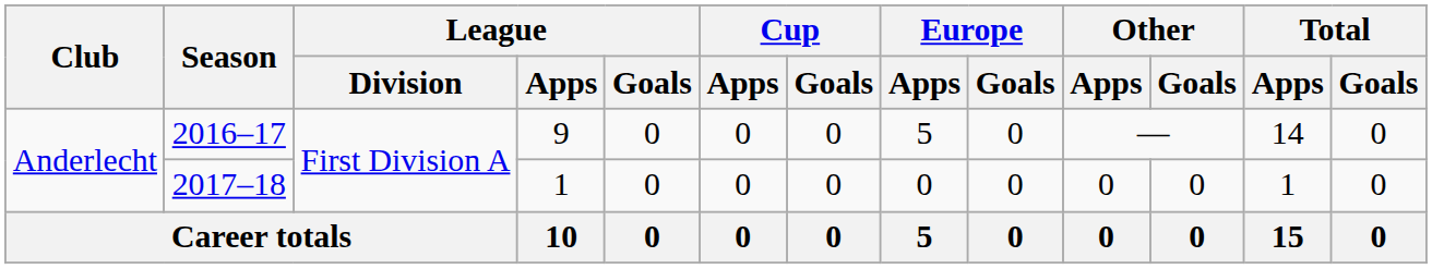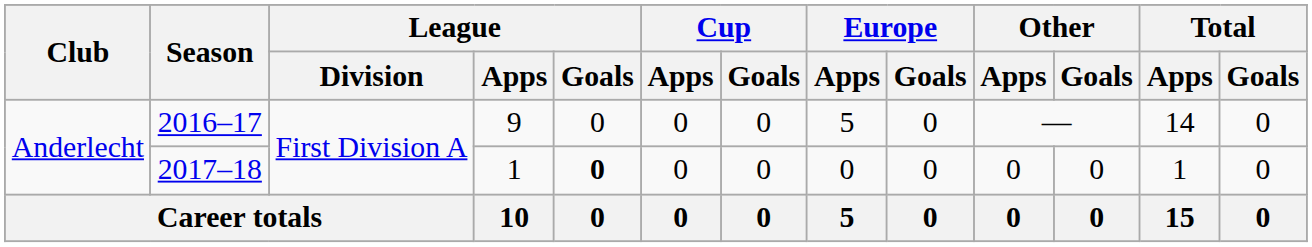2017–18 | League / Goals: normal -> bold
